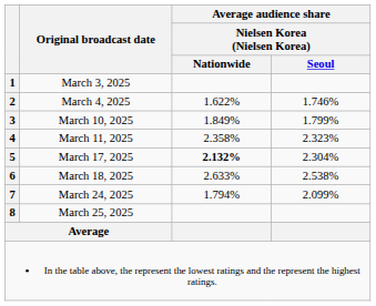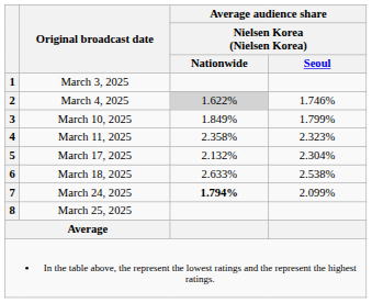March 4, 2025 | column 3: no background -> lightgrey background
March 17, 2025 | column 3: bold -> normal
March 24, 2025 | column 3: normal -> bold
